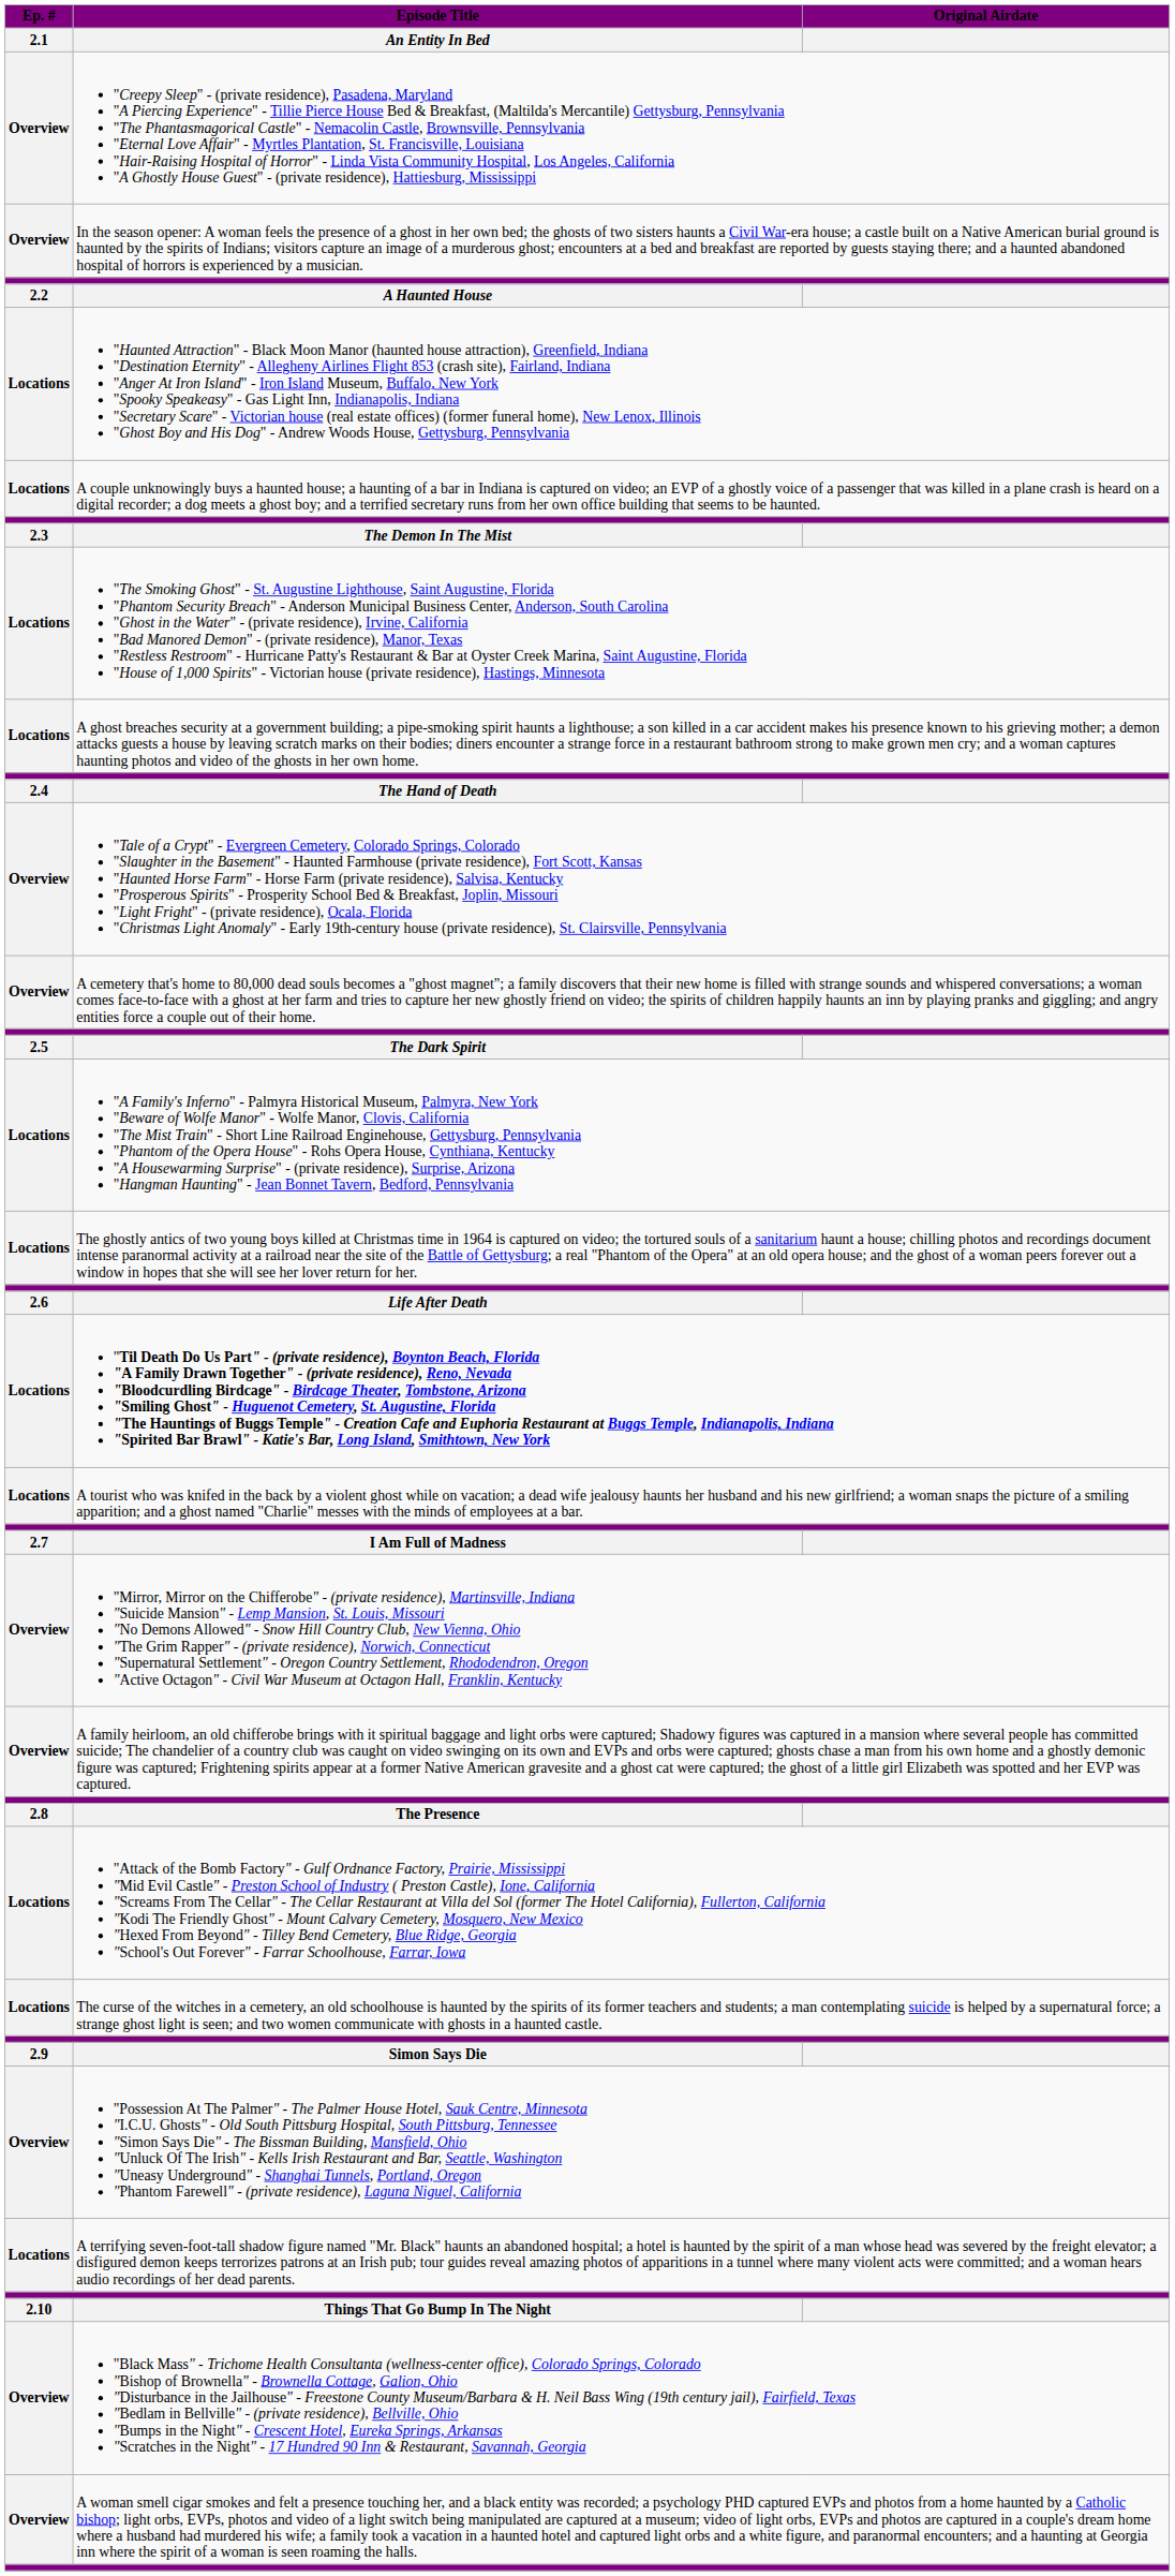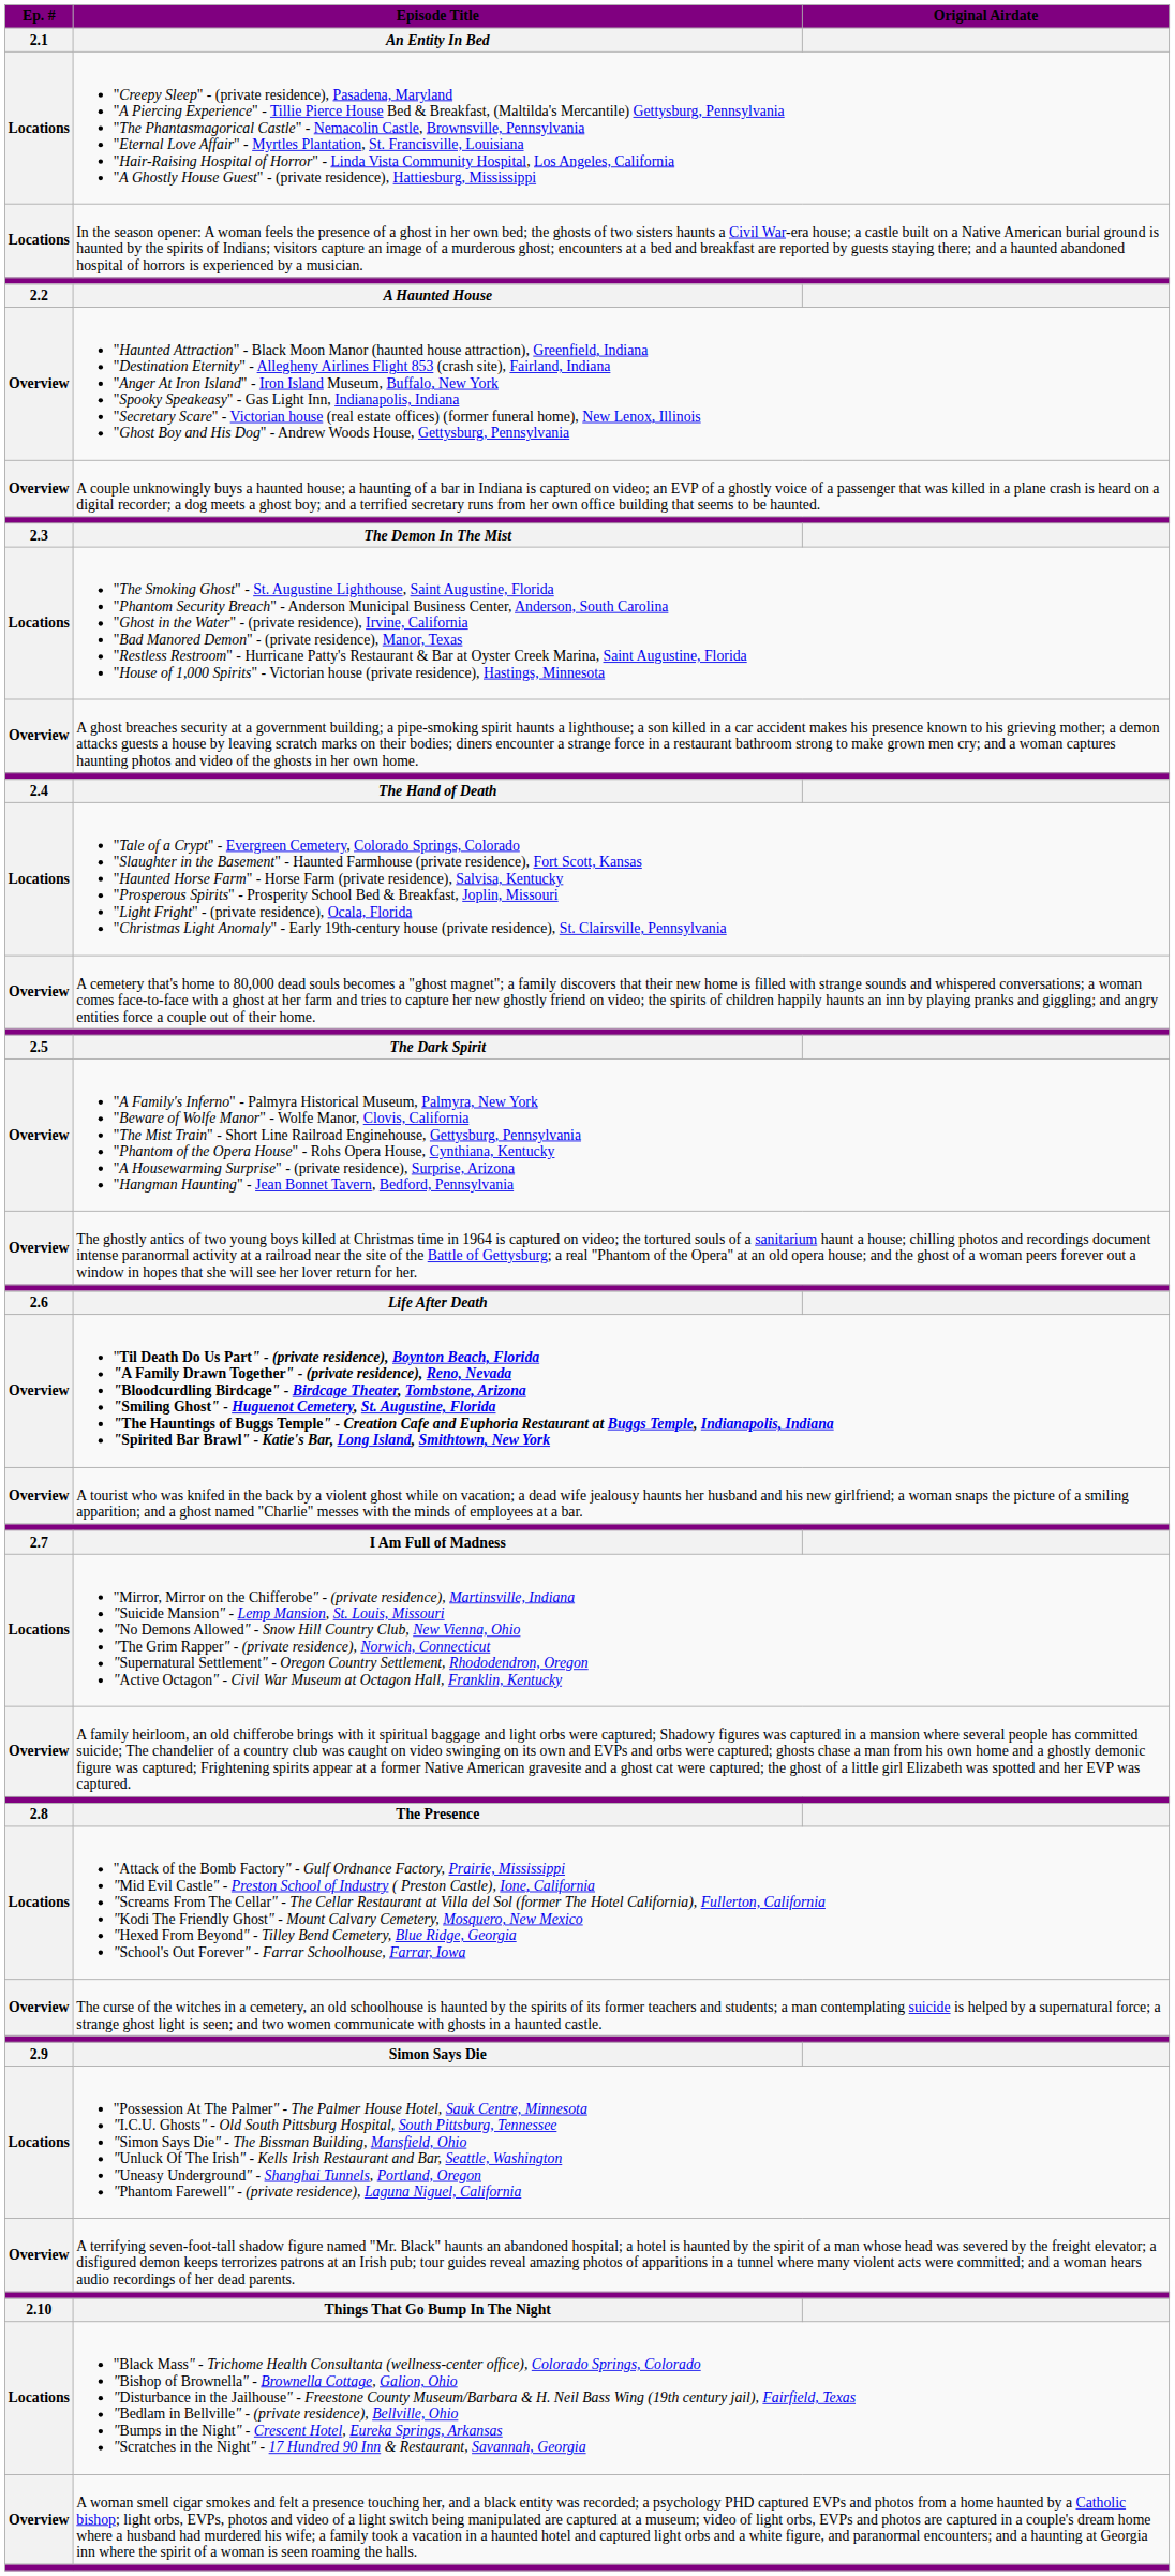row 3 | Ep. # / 2.1: Overview -> Locations
row 4 | Ep. # / 2.1: Overview -> Locations
row 7 | Ep. # / 2.1: Locations -> Overview
row 8 | Ep. # / 2.1: Locations -> Overview
row 12 | Ep. # / 2.1: Locations -> Overview
row 15 | Ep. # / 2.1: Overview -> Locations
row 19 | Ep. # / 2.1: Locations -> Overview
row 20 | Ep. # / 2.1: Locations -> Overview
row 23 | Ep. # / 2.1: Locations -> Overview
row 24 | Ep. # / 2.1: Locations -> Overview
row 27 | Ep. # / 2.1: Overview -> Locations
row 32 | Ep. # / 2.1: Locations -> Overview
row 35 | Ep. # / 2.1: Overview -> Locations
row 36 | Ep. # / 2.1: Locations -> Overview
row 39 | Ep. # / 2.1: Overview -> Locations
